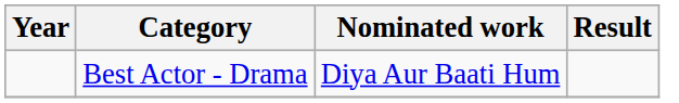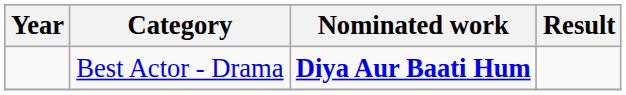Best Actor - Drama | Nominated work: normal -> bold
